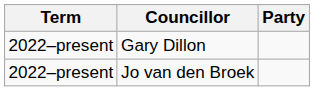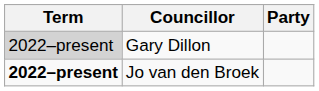Gary Dillon | Term: no background -> lightgrey background
Jo van den Broek | Term: normal -> bold
